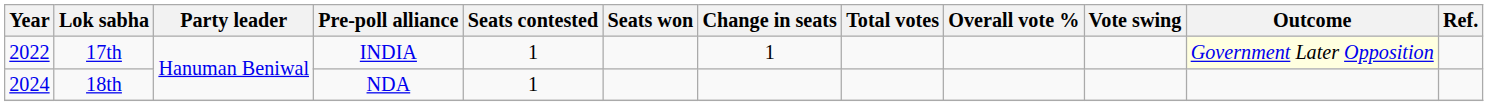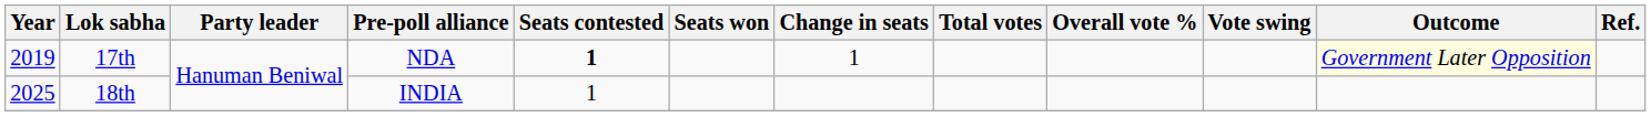17th | Year: 2022 -> 2019
17th | Pre-poll alliance: INDIA -> NDA
17th | Seats contested: normal -> bold
18th | Year: 2024 -> 2025
18th | Pre-poll alliance: NDA -> INDIA
